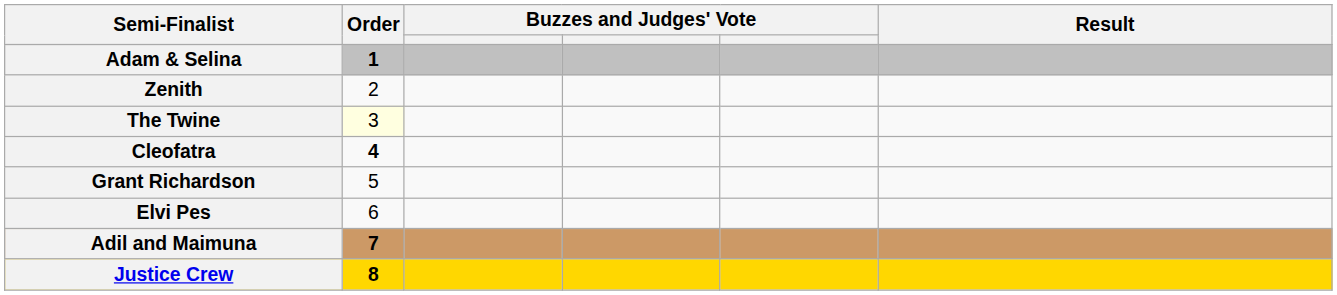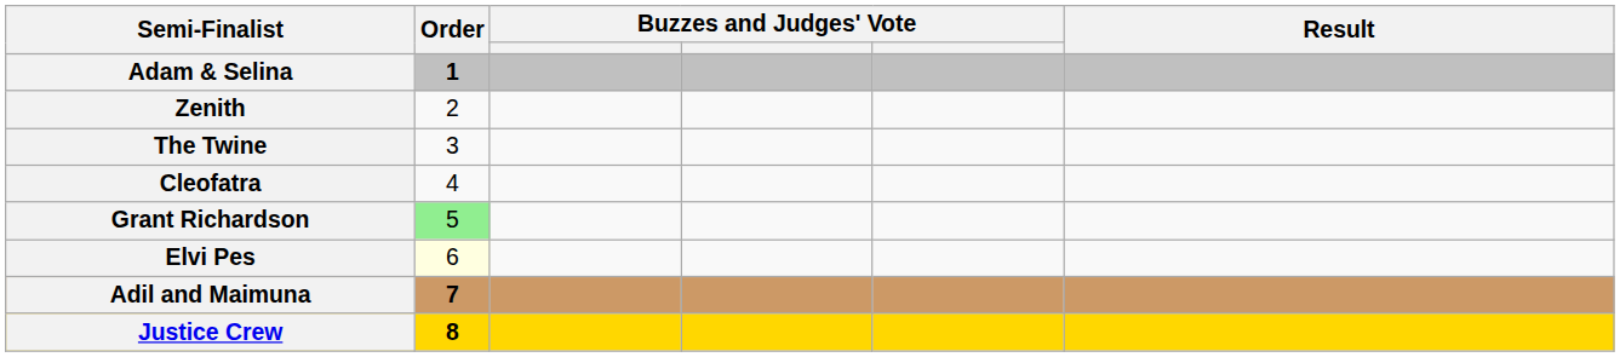The Twine | Order: lightyellow background -> no background
Cleofatra | Order: bold -> normal
Grant Richardson | Order: no background -> lightgreen background
Elvi Pes | Order: no background -> lightyellow background
